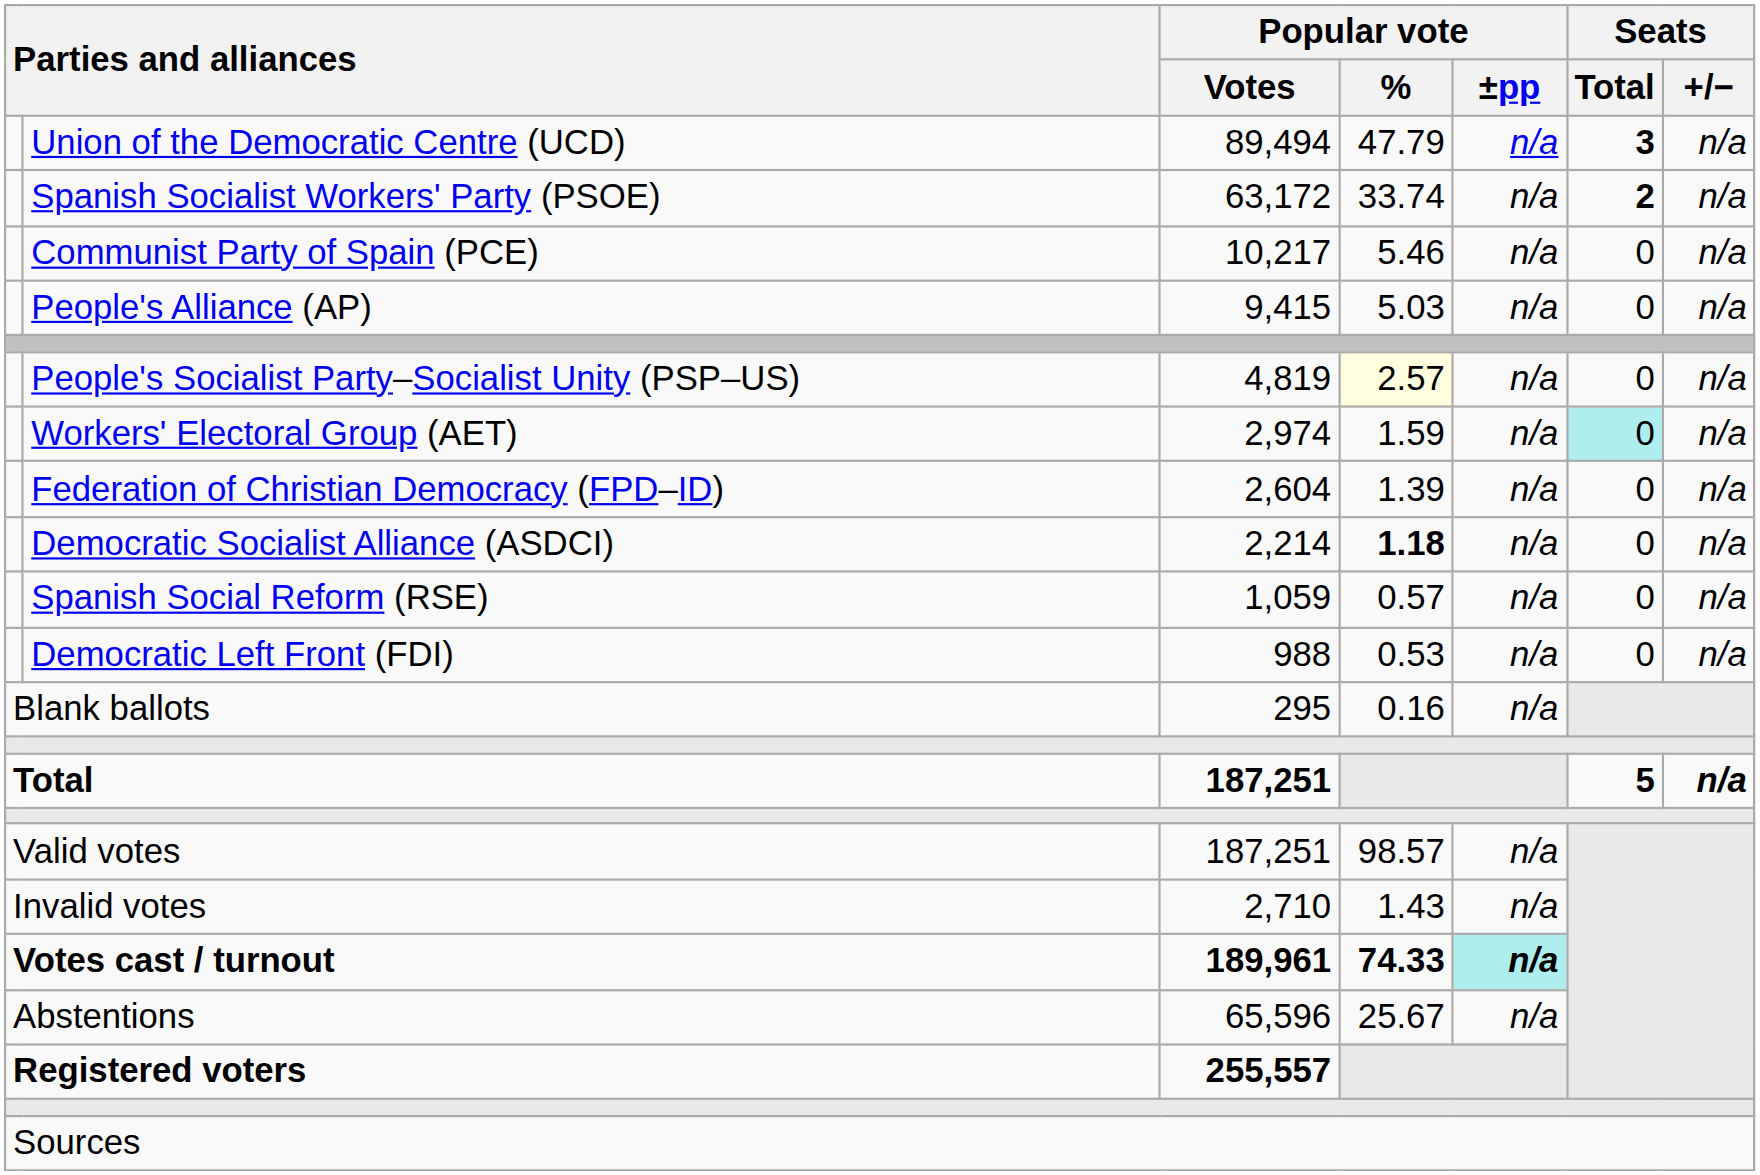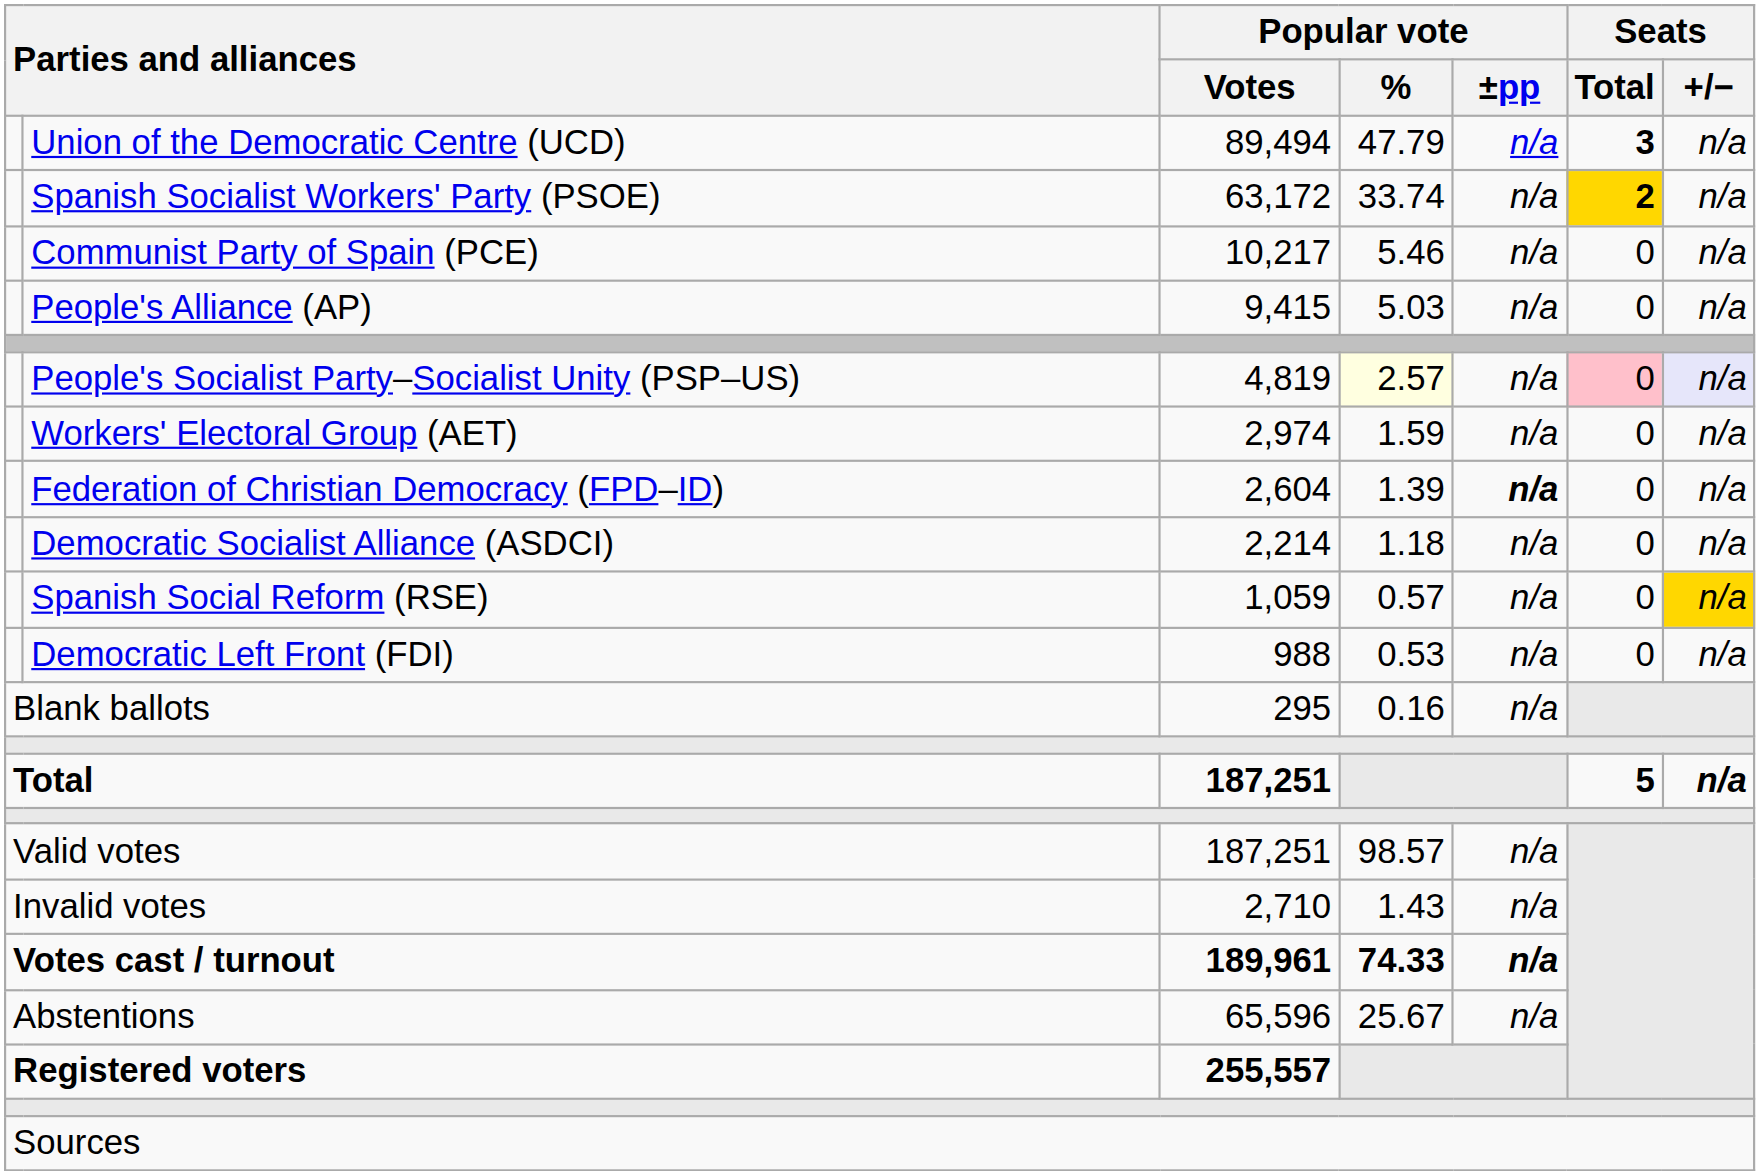Spanish Socialist Workers' Party (PSOE) | Seats / Total: no background -> gold background
People's Socialist Party–Socialist Unity (PSP–US) | Seats / Total: no background -> pink background
People's Socialist Party–Socialist Unity (PSP–US) | Seats / +/−: no background -> lavender background
Workers' Electoral Group (AET) | Seats / Total: paleturquoise background -> no background
Federation of Christian Democracy (FPD–ID) | Popular vote / ±pp: normal -> bold
Democratic Socialist Alliance (ASDCI) | Popular vote / %: bold -> normal
Spanish Social Reform (RSE) | Seats / +/−: no background -> gold background
Votes cast / turnout | Popular vote / ±pp: paleturquoise background -> no background
